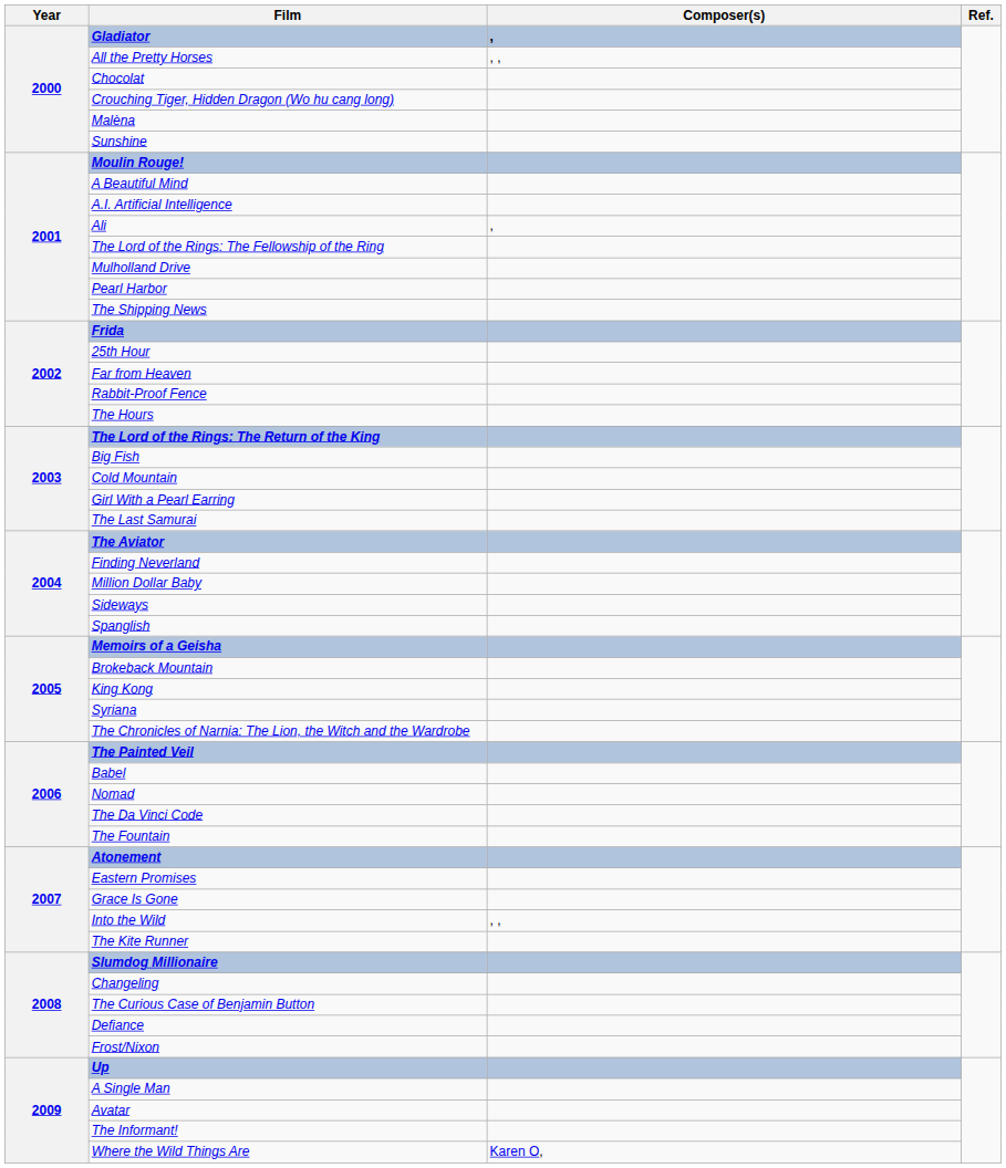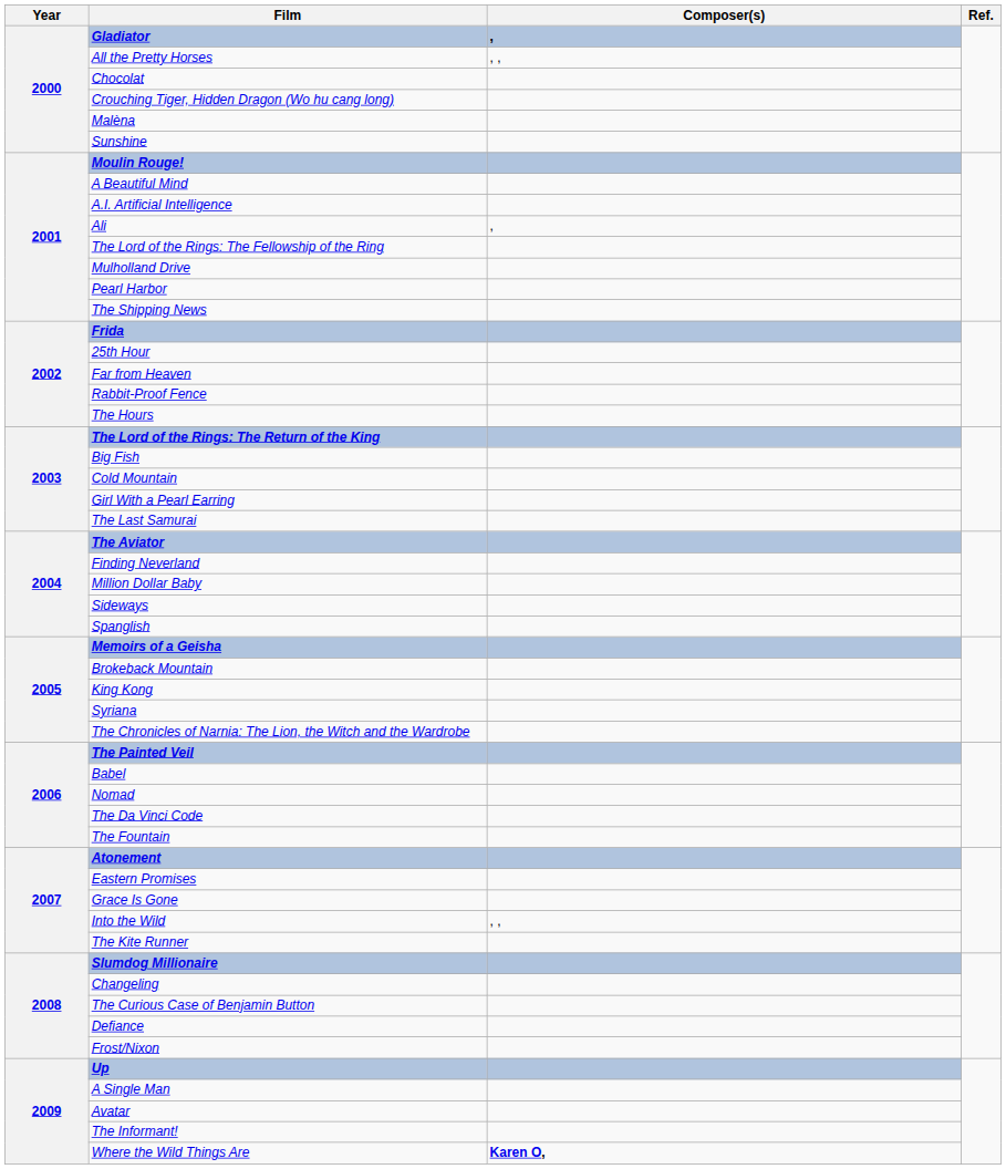Where the Wild Things Are | Composer(s): normal -> bold
